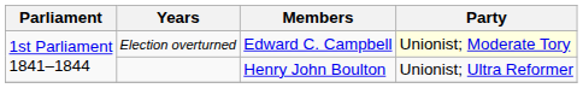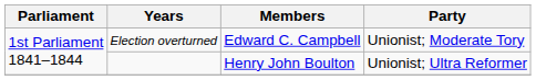Election overturned | Party: lightyellow background -> no background
